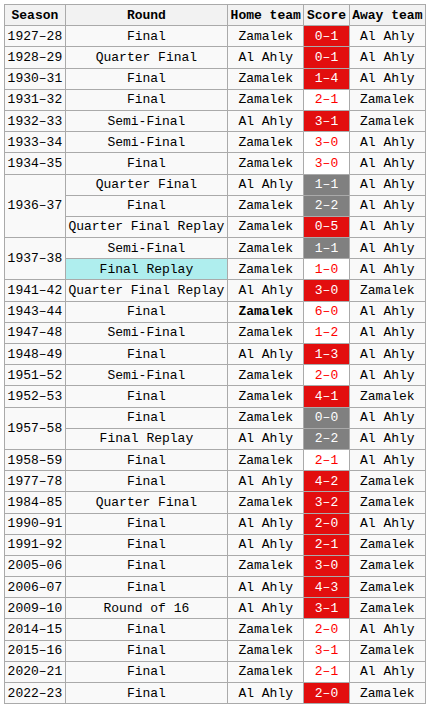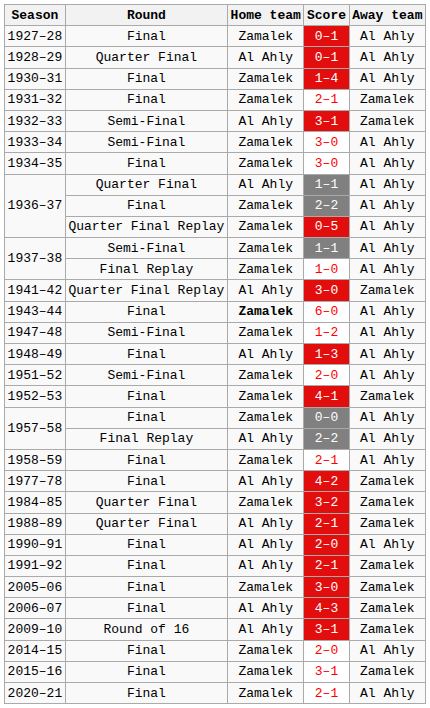1937–38 / 1–0 | Round: paleturquoise background -> no background
+ row: 1988–89 | Quarter Final | Al Ahly | 2–1 | Zamalek
- row: 2022–23 | Final | Al Ahly | 2–0 | Zamalek
